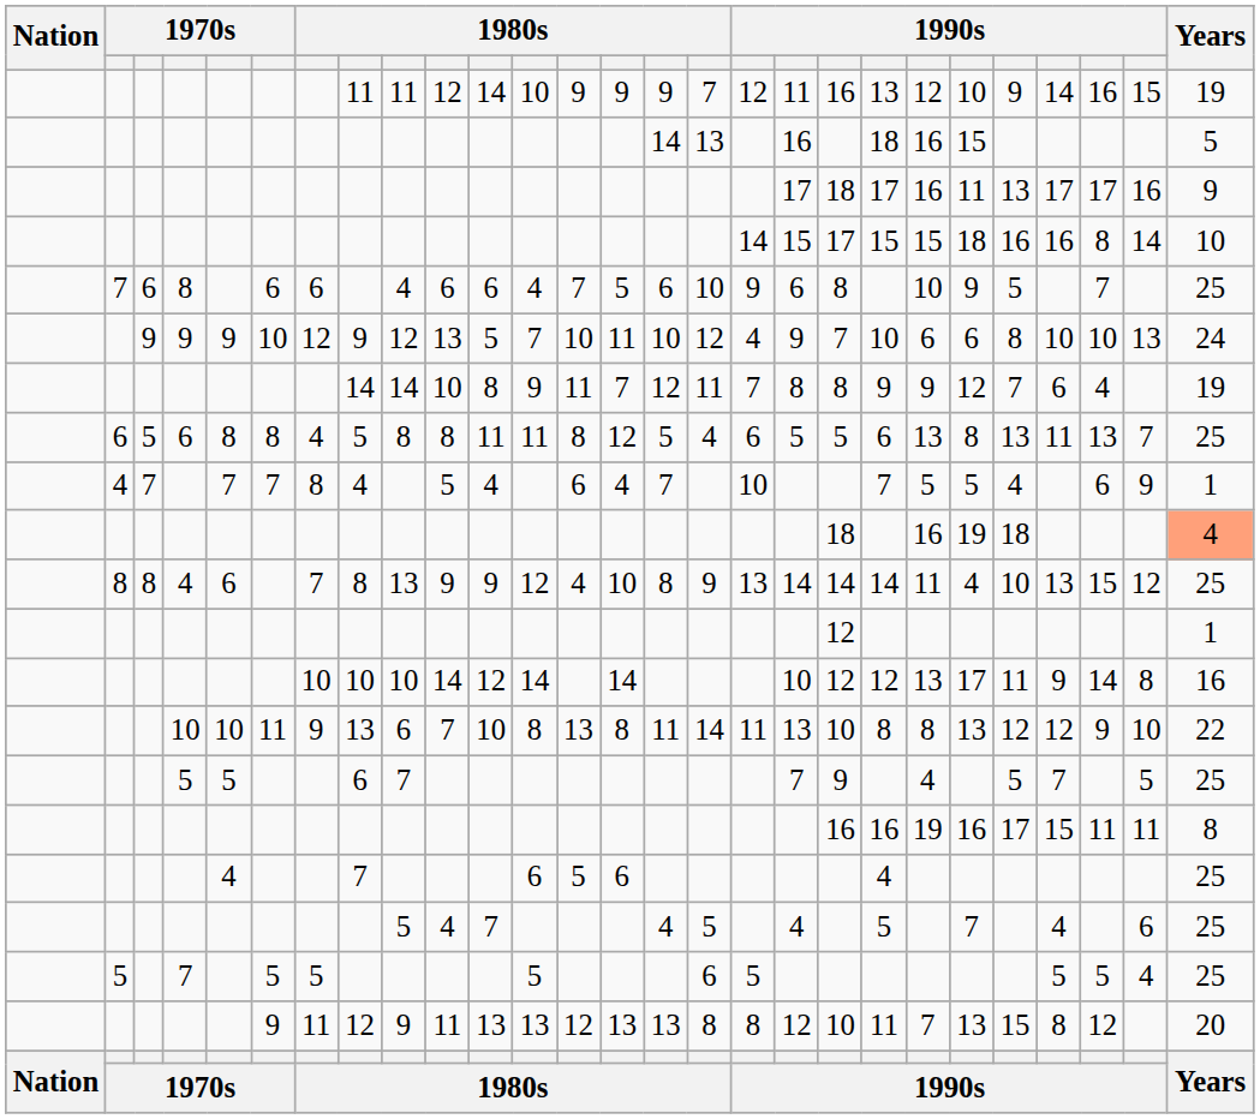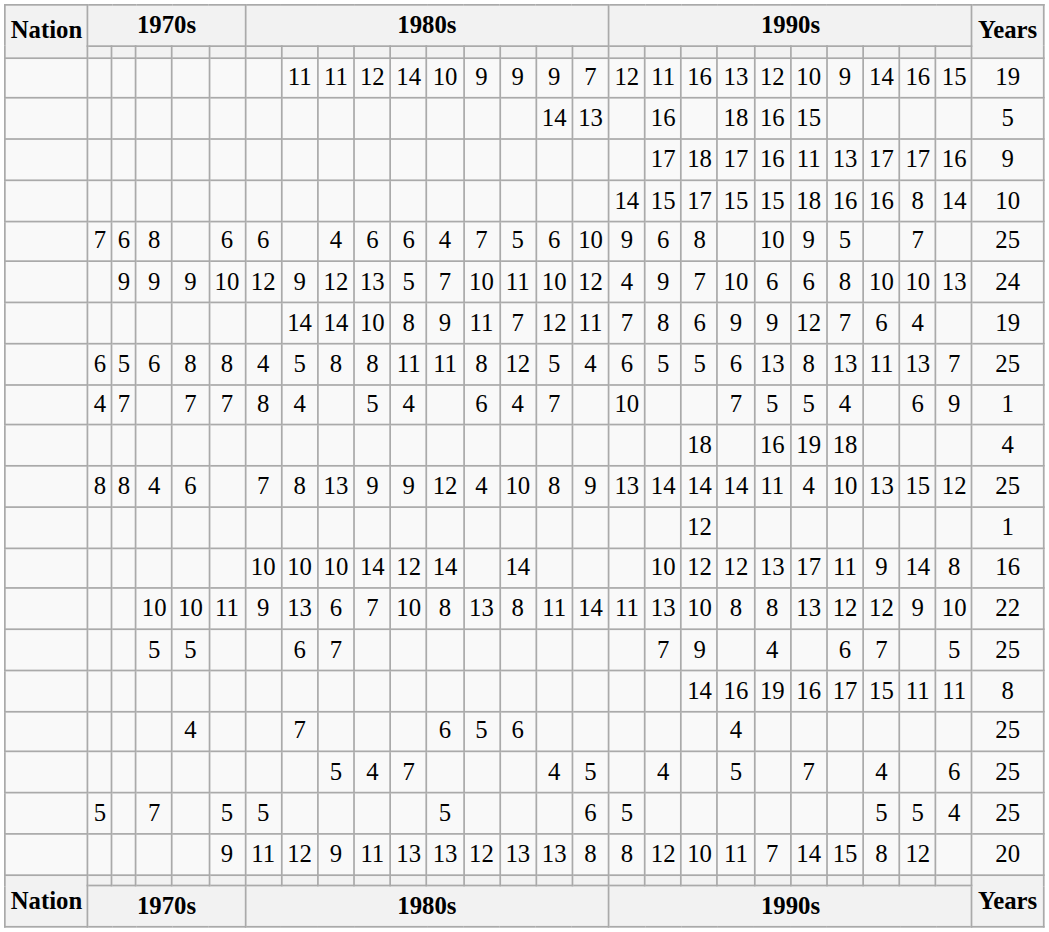row 9 | column 19: 8 -> 6
row 12 | Years: lightsalmon background -> no background
row 17 | column 23: 5 -> 6
row 18 | column 19: 16 -> 14
row 22 | column 22: 13 -> 14
